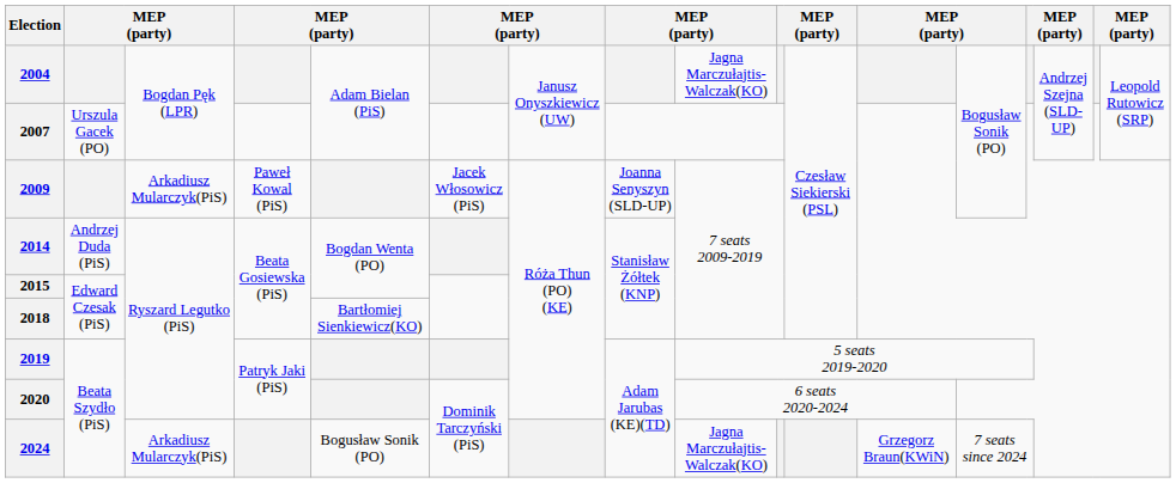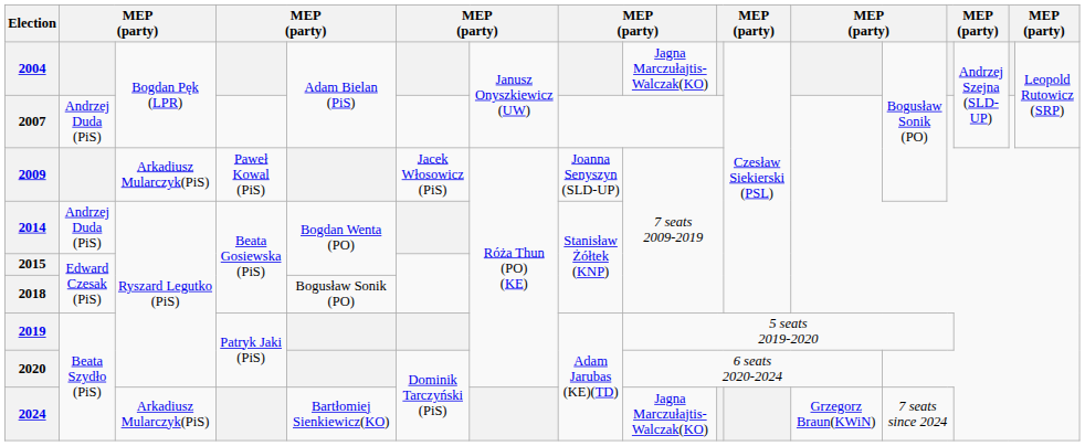2007 | column 2: Urszula Gacek (PO) -> Andrzej Duda (PiS)
2018 | column 5: Bartłomiej Sienkiewicz(KO) -> Bogusław Sonik (PO)
2024 | column 5: Bogusław Sonik (PO) -> Bartłomiej Sienkiewicz(KO)
